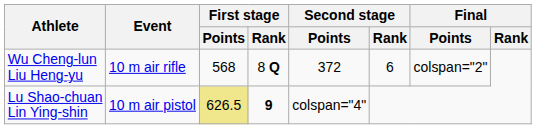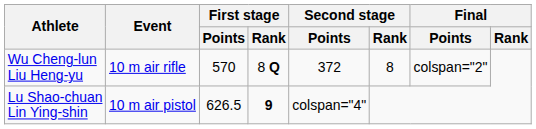Wu Cheng-lun Liu Heng-yu | First stage / Points: 568 -> 570
Wu Cheng-lun Liu Heng-yu | Second stage / Rank: 6 -> 8
Lu Shao-chuan Lin Ying-shin | First stage / Points: khaki background -> no background
